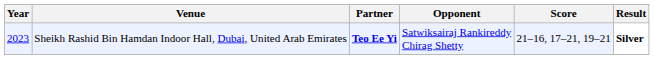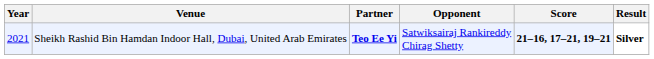row 2 | Year: 2023 -> 2021
row 2 | Score: normal -> bold
